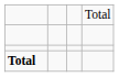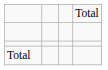row 4 | column 1: bold -> normal
